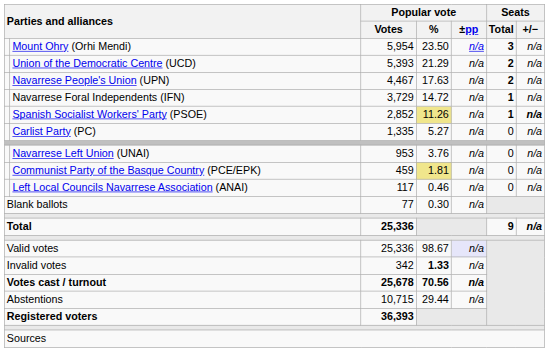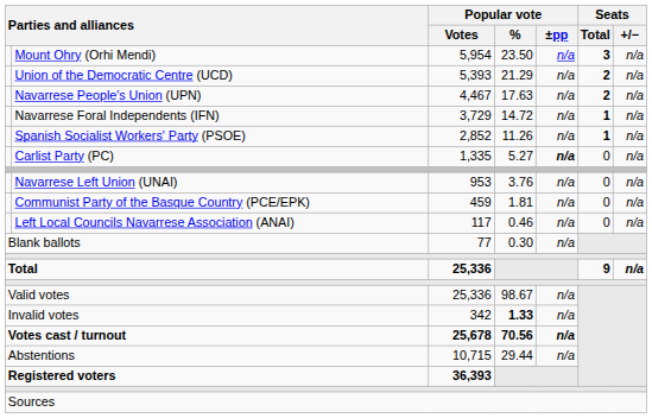Spanish Socialist Workers' Party (PSOE) | Popular vote / %: khaki background -> no background
Spanish Socialist Workers' Party (PSOE) | Seats / +/−: bold -> normal
Carlist Party (PC) | Popular vote / ±pp: normal -> bold
Communist Party of the Basque Country (PCE/EPK) | Popular vote / %: khaki background -> no background
Valid votes | Popular vote / ±pp: lavender background -> no background
